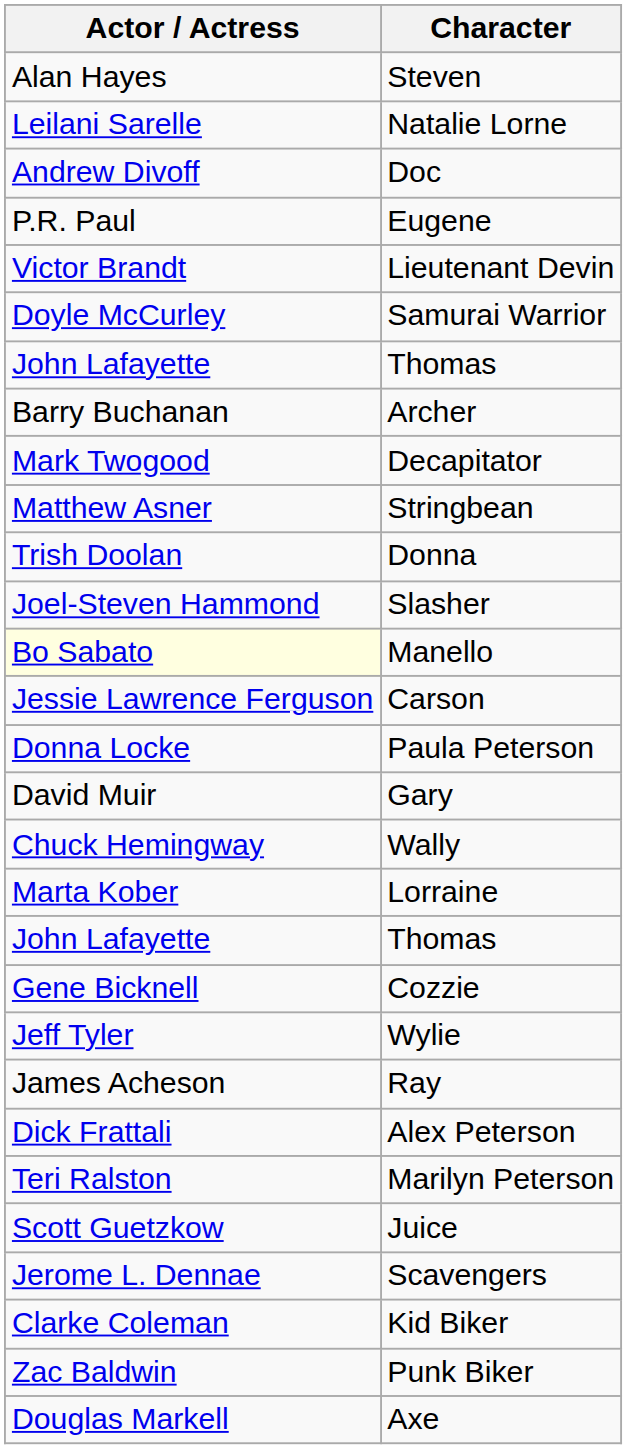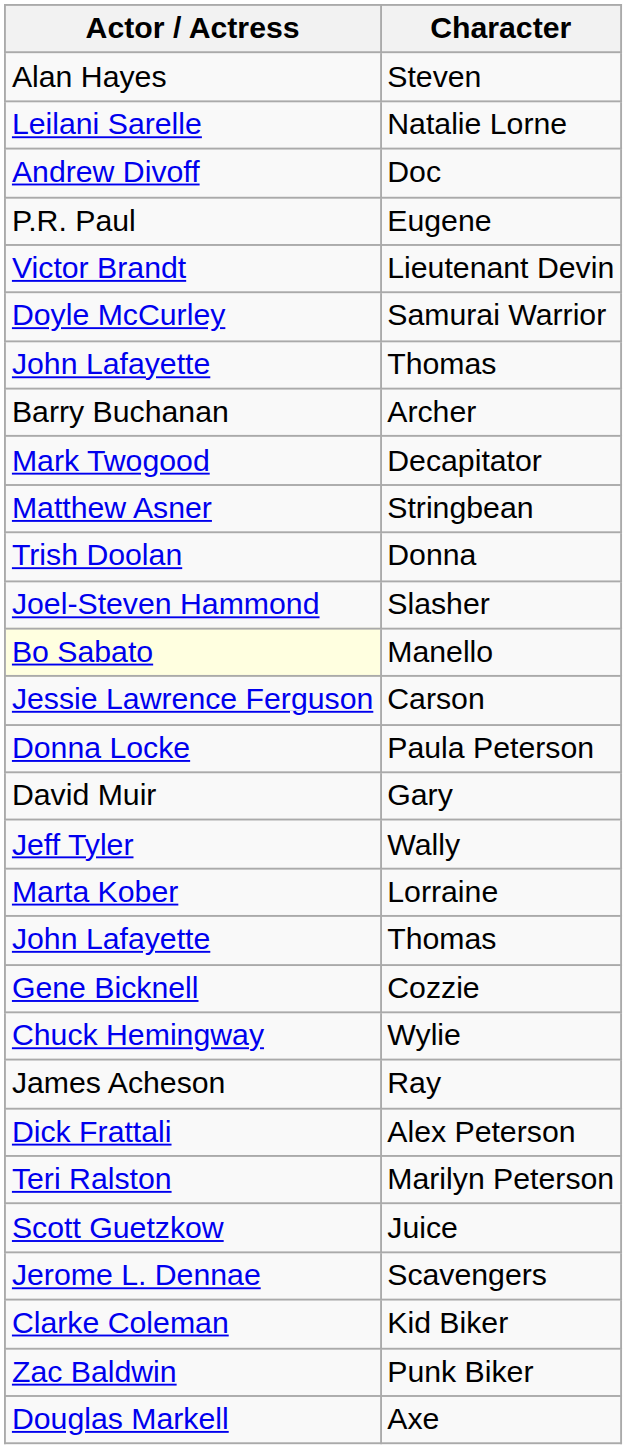row 18 | Actor / Actress: Chuck Hemingway -> Jeff Tyler
row 22 | Actor / Actress: Jeff Tyler -> Chuck Hemingway
